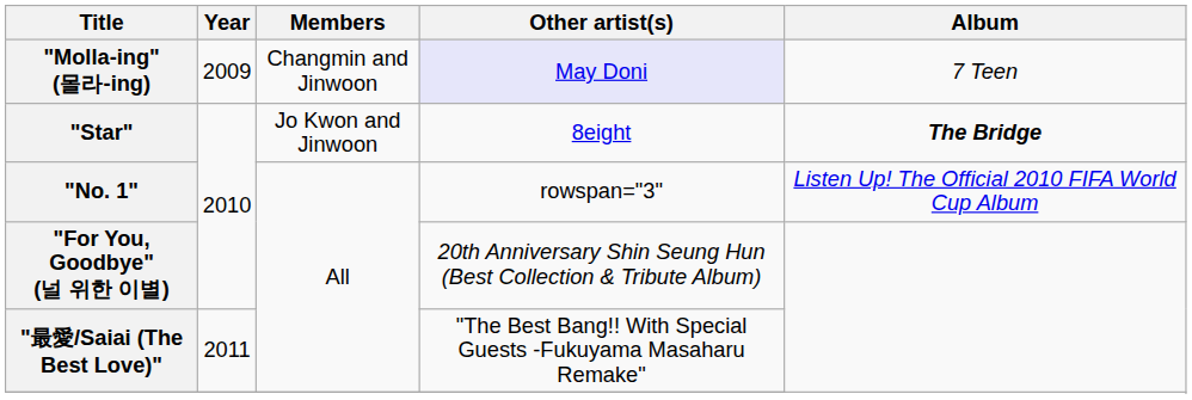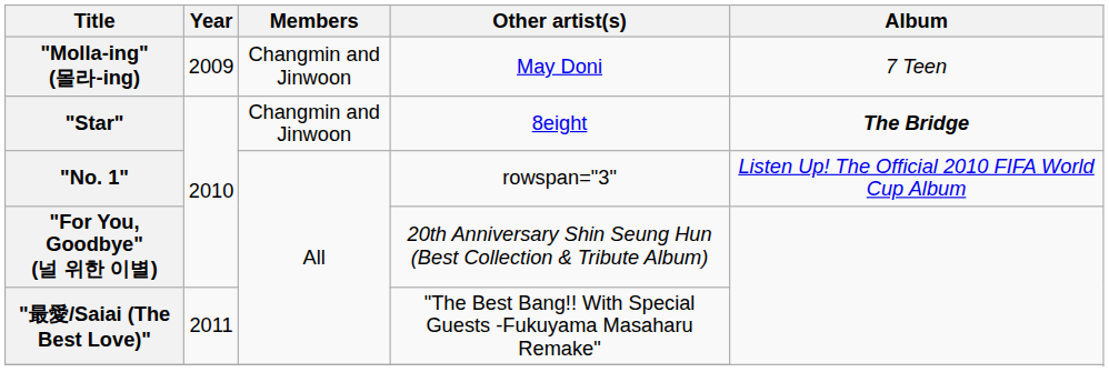"Molla-ing" (몰라-ing) | Other artist(s): lavender background -> no background
"Star" | Members: Jo Kwon and Jinwoon -> Changmin and Jinwoon
